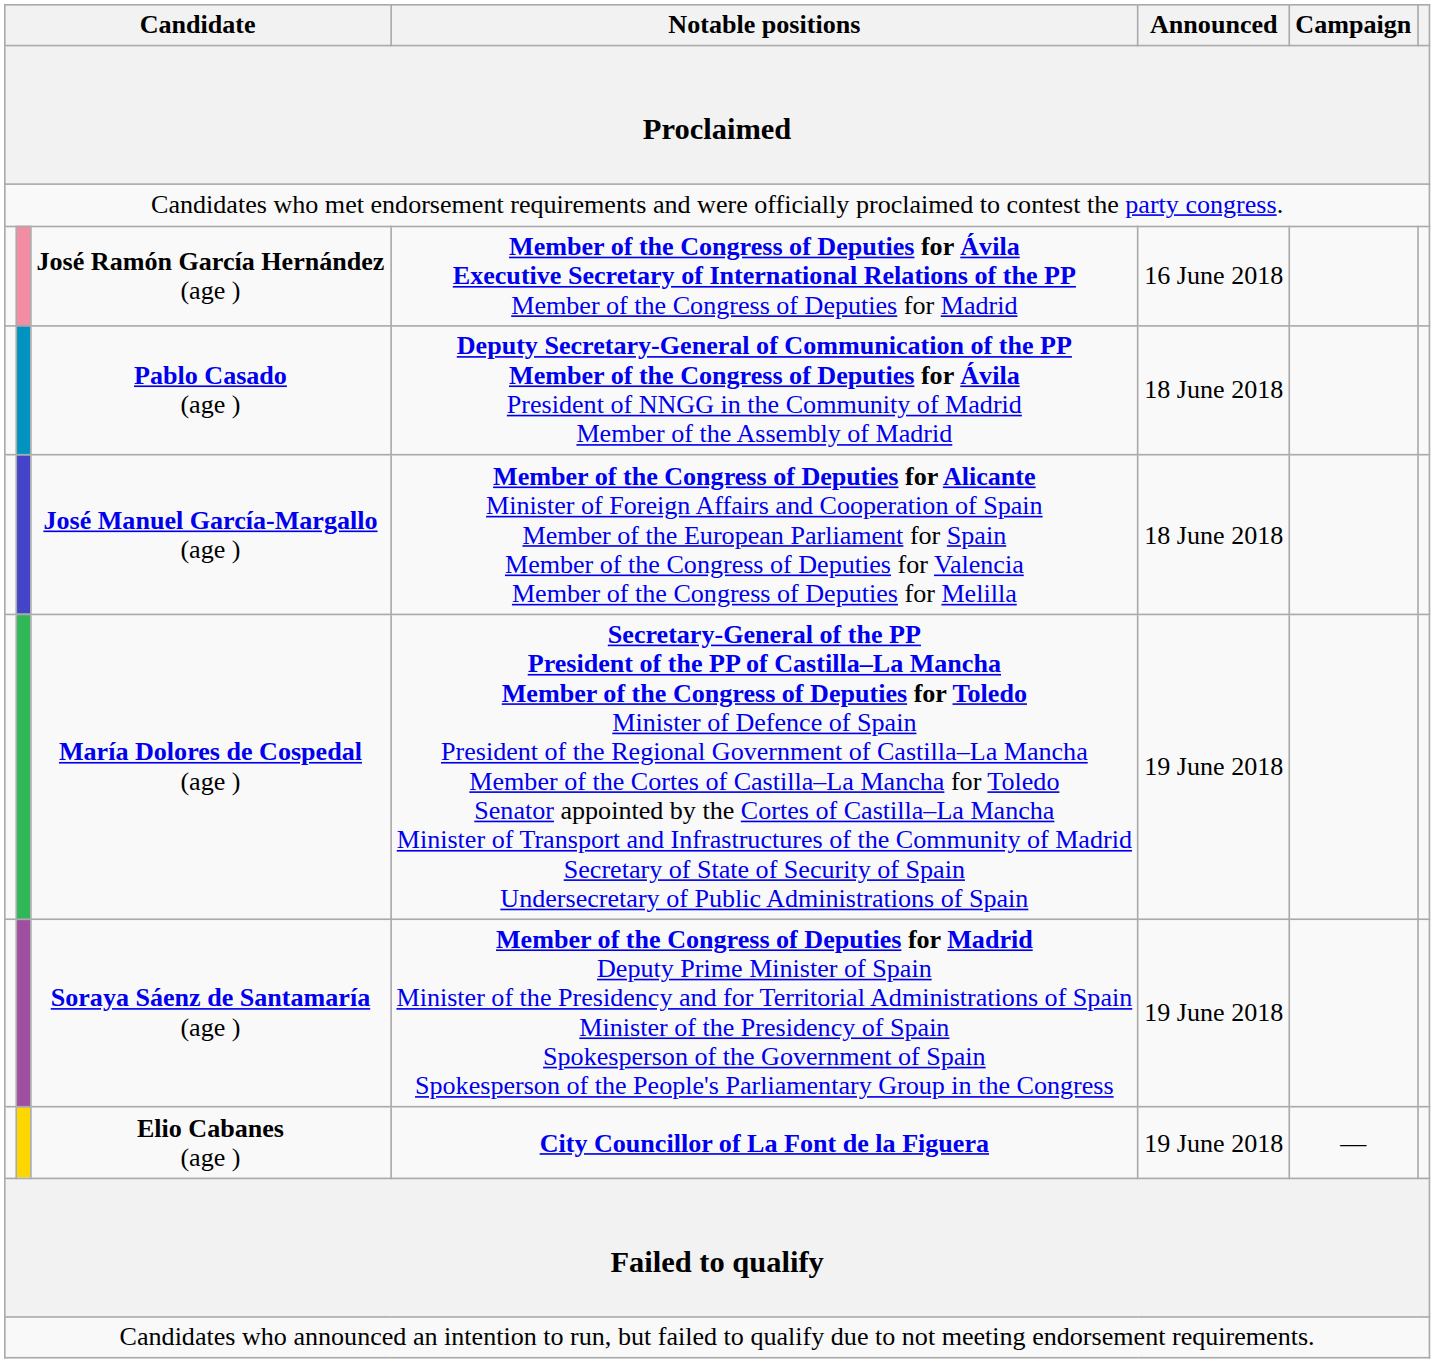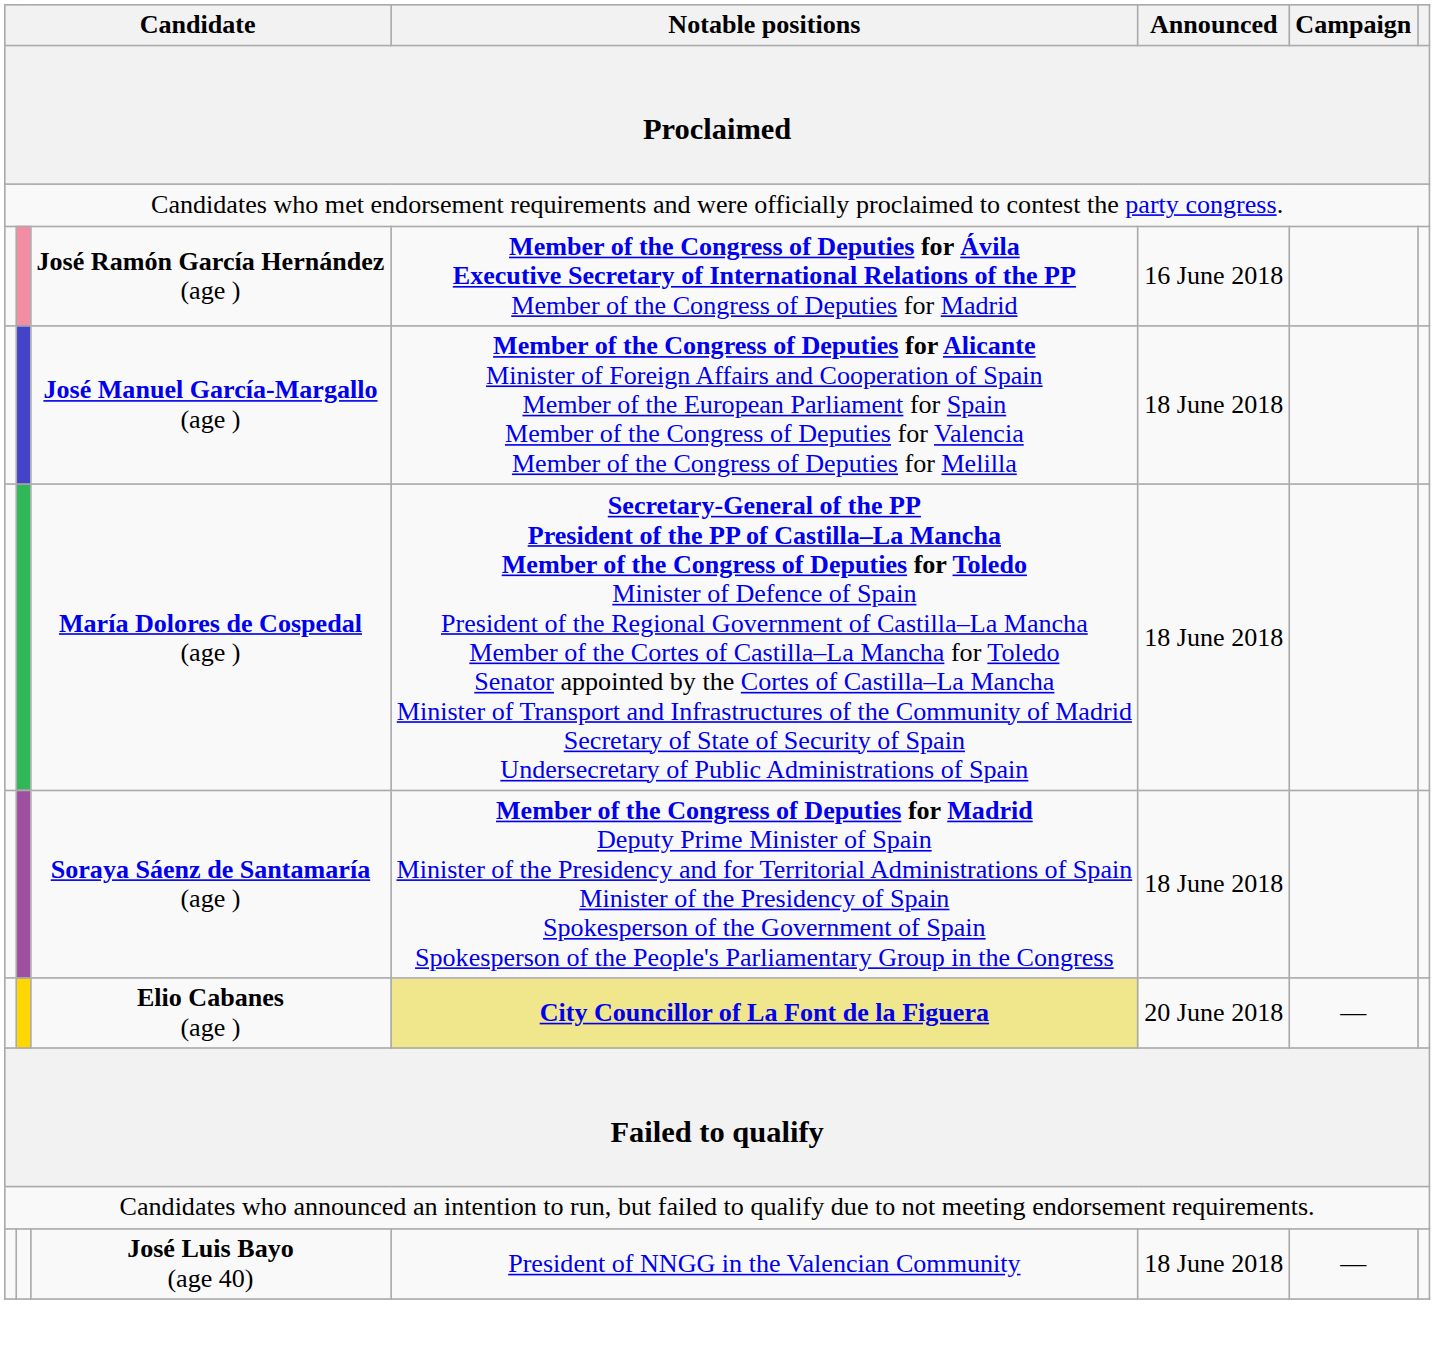- row: Pablo Casado (age ) | Deputy Secretary-General of Communication of the PP Member of the Congress of Deputies for Ávila President of NNGG in the Community of Madrid Member of the Assembly of Madrid | 18 June 2018
María Dolores de Cospedal (age ) | Announced: 19 June 2018 -> 18 June 2018
Soraya Sáenz de Santamaría (age ) | Announced: 19 June 2018 -> 18 June 2018
Elio Cabanes (age ) | Notable positions: no background -> khaki background
Elio Cabanes (age ) | Announced: 19 June 2018 -> 20 June 2018
+ row: José Luis Bayo (age 40) | President of NNGG in the Valencian Community | 18 June 2018 | —
